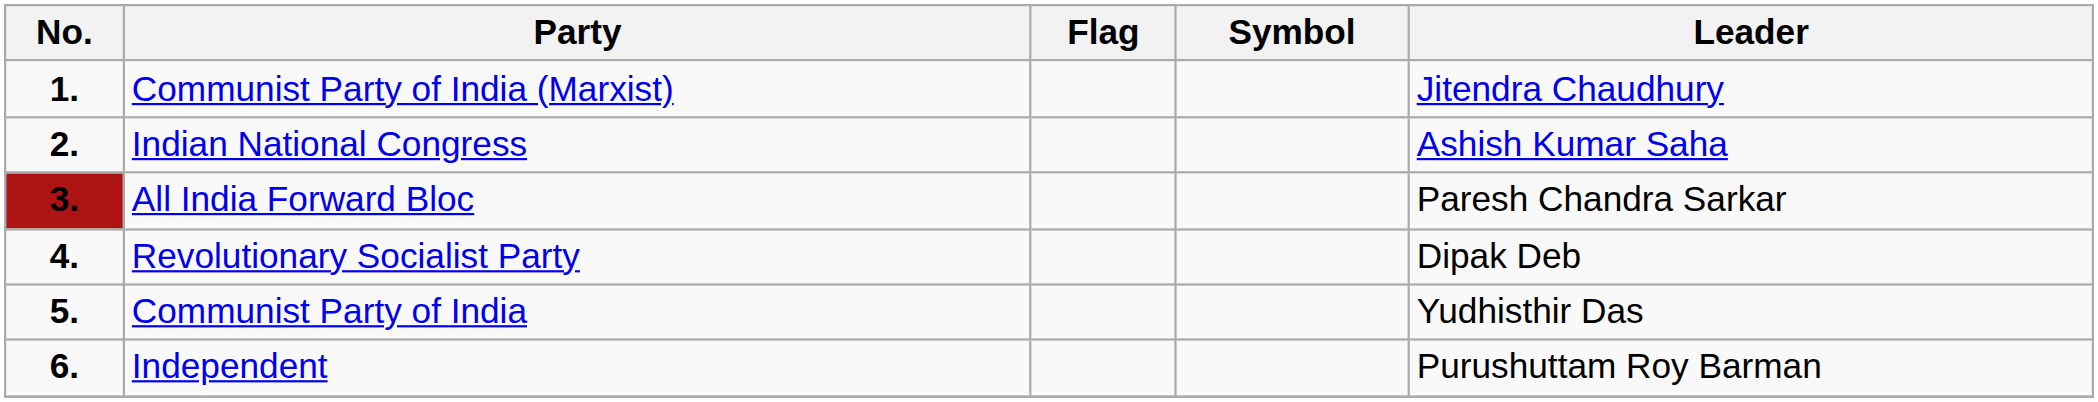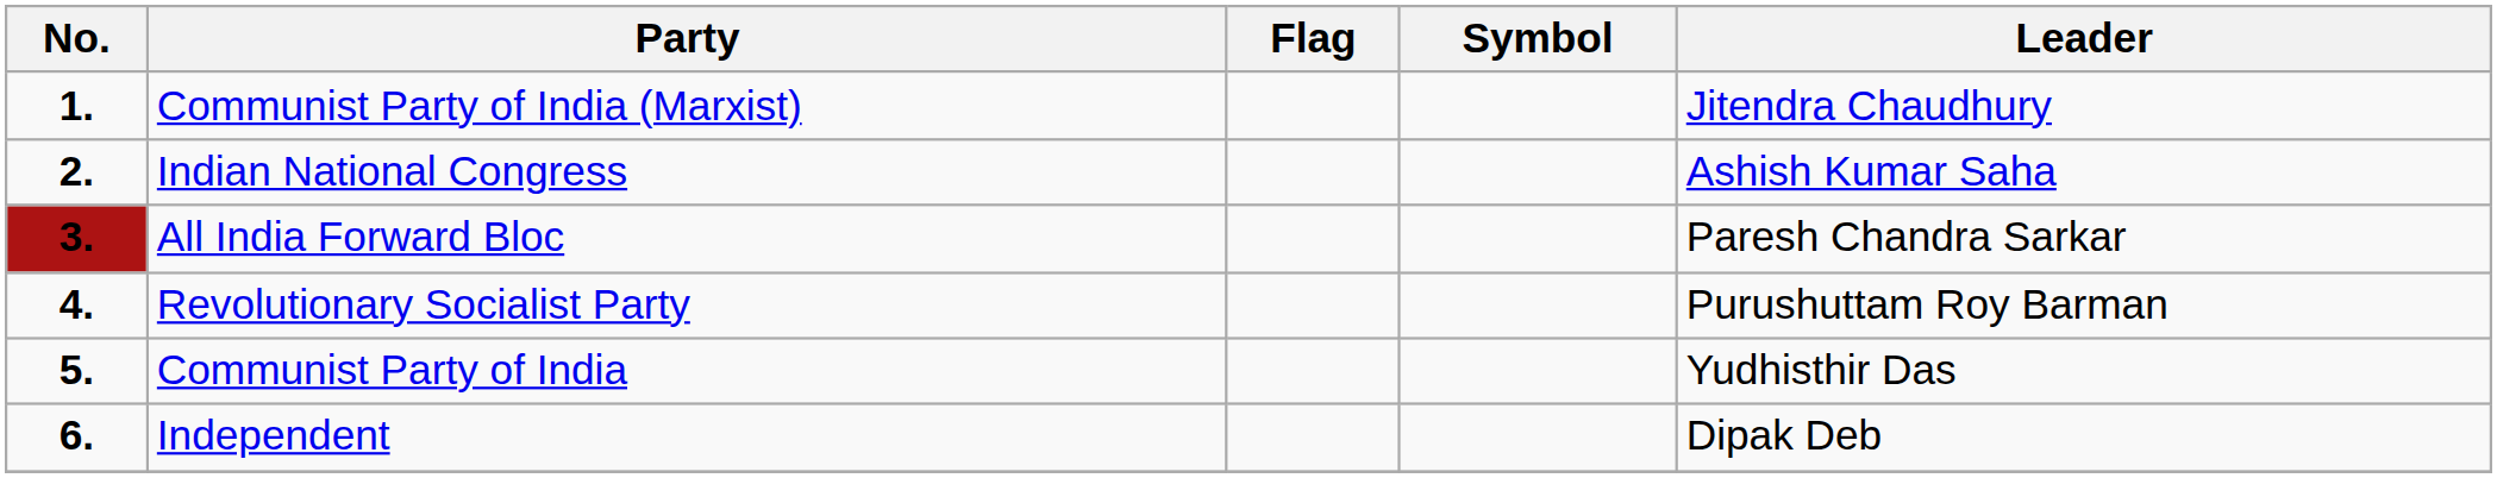Revolutionary Socialist Party | Leader: Dipak Deb -> Purushuttam Roy Barman
Independent | Leader: Purushuttam Roy Barman -> Dipak Deb
